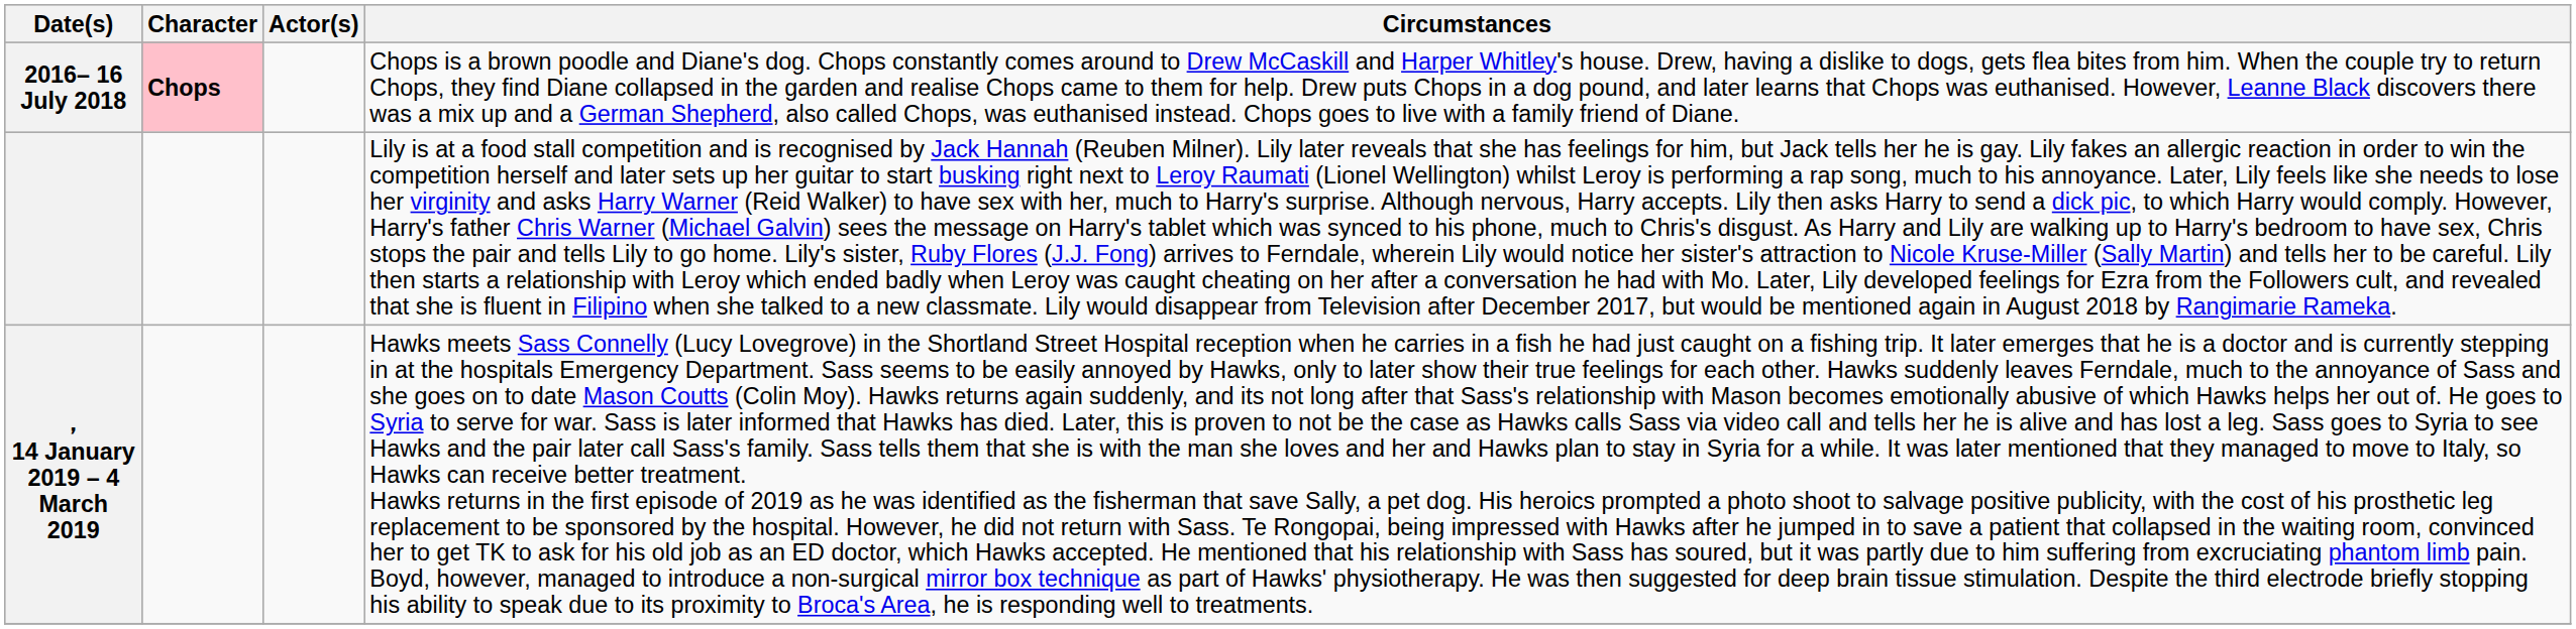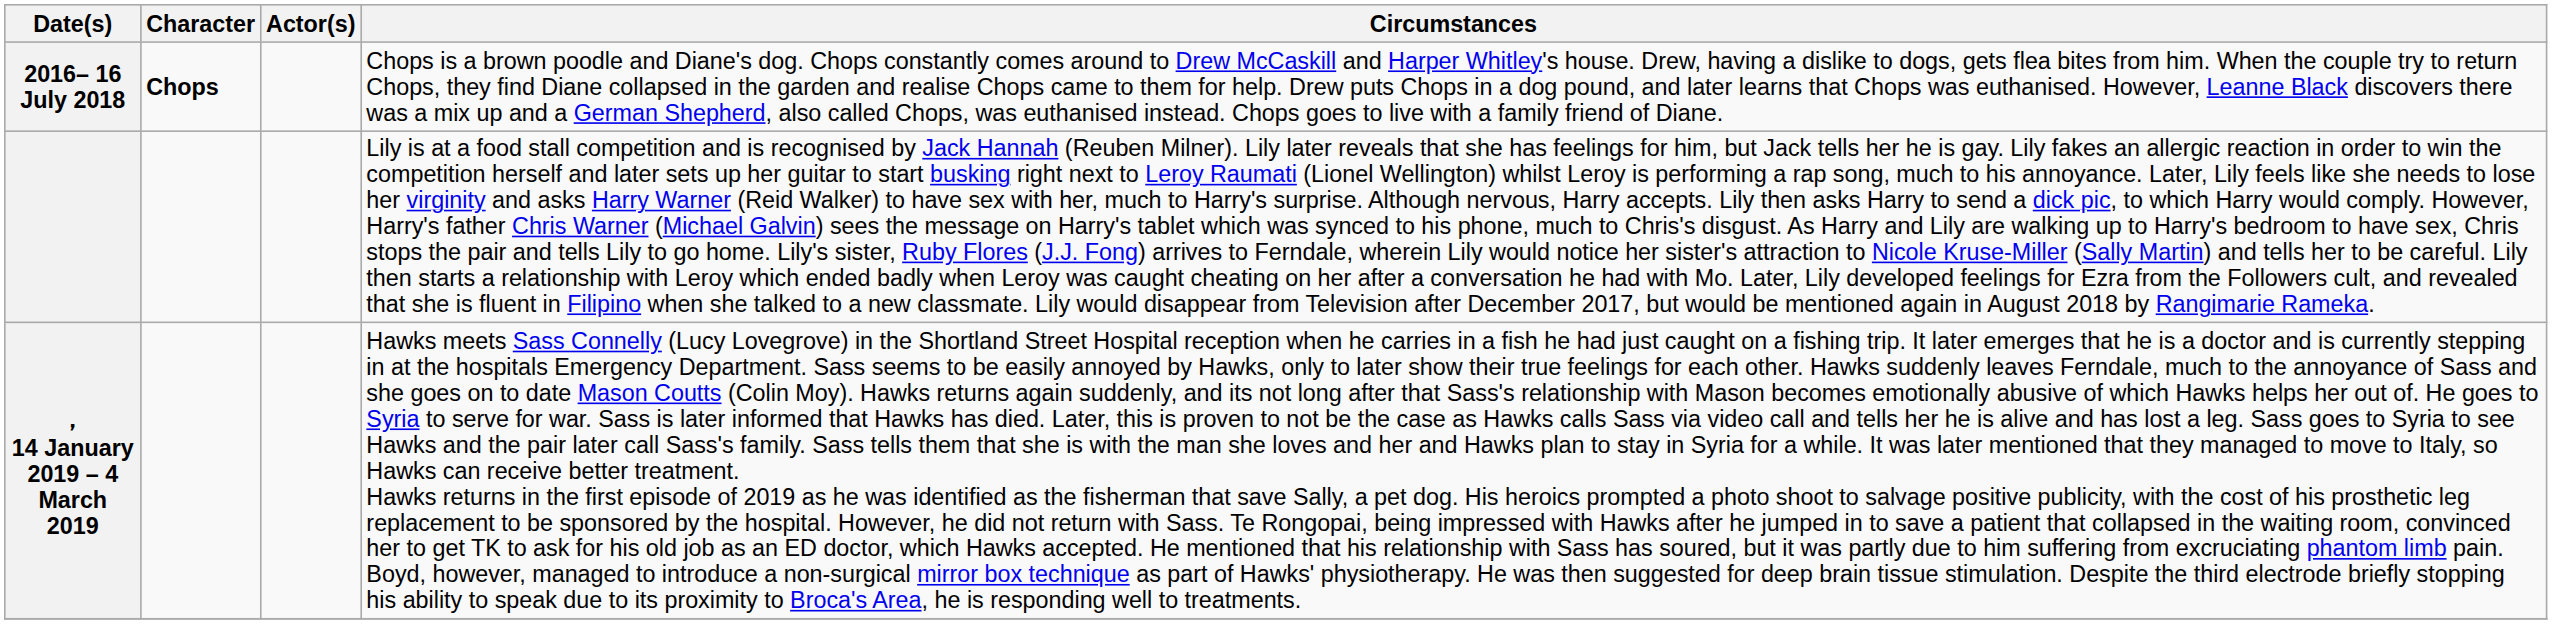2016– 16 July 2018 | Character: pink background -> no background
